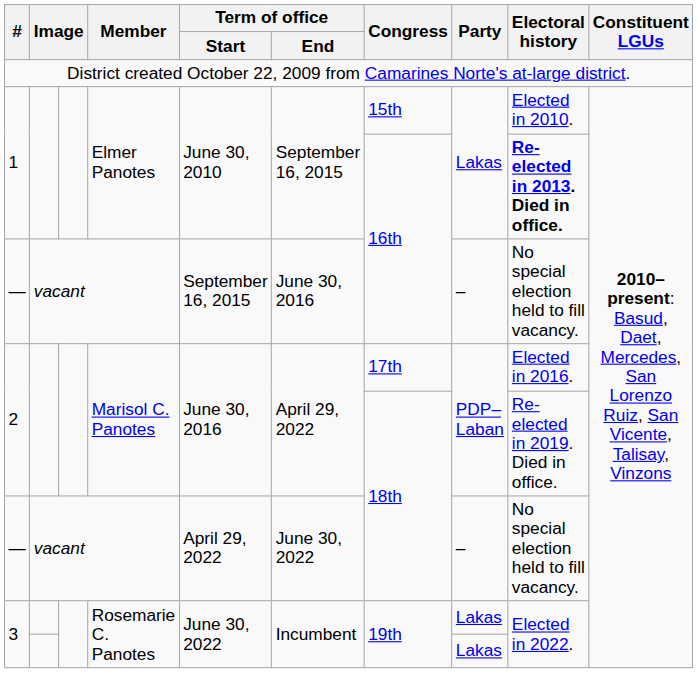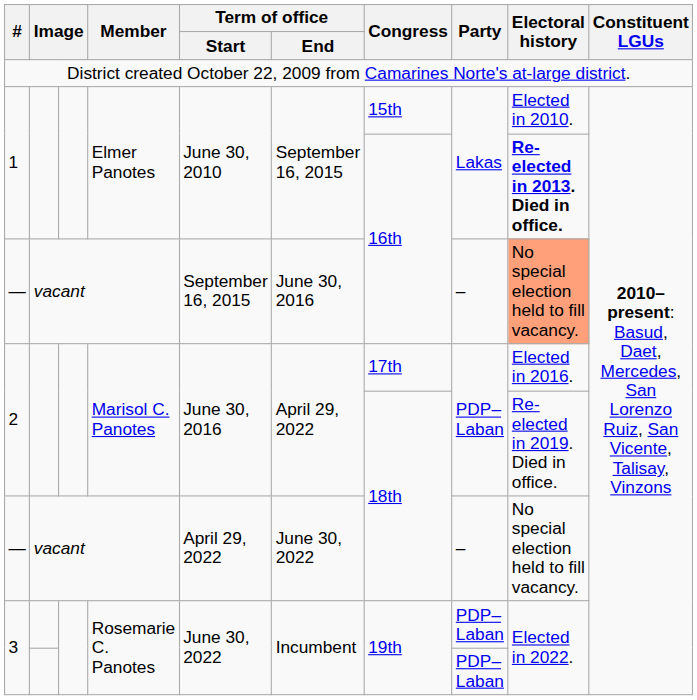row 6 | Electoral history: no background -> lightsalmon background
row 10 | Party: Lakas -> PDP–Laban
row 11 | Party: Lakas -> PDP–Laban
